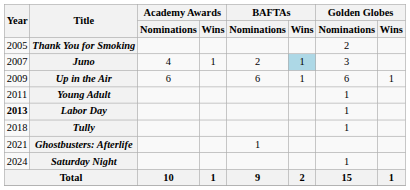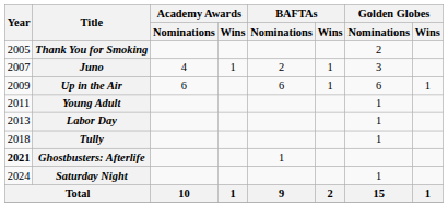Juno | BAFTAs / Wins: lightblue background -> no background
Labor Day | Year: bold -> normal
Ghostbusters: Afterlife | Year: normal -> bold
